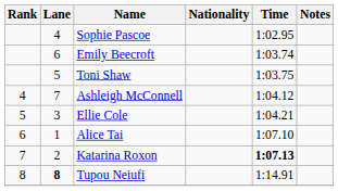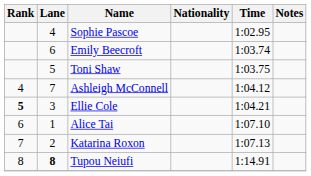Ellie Cole | Rank: normal -> bold
Katarina Roxon | Time: bold -> normal
